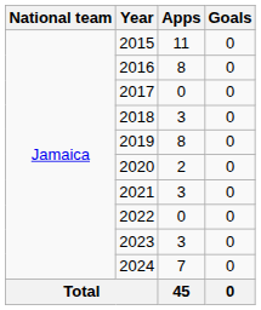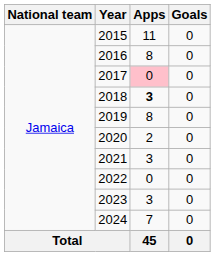2017 | Apps: no background -> pink background
2018 | Apps: normal -> bold
